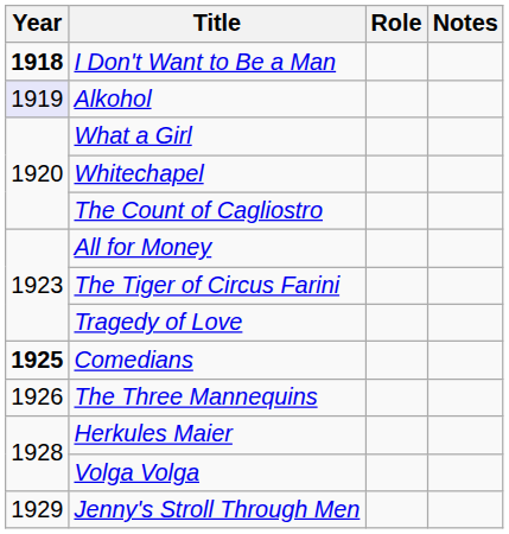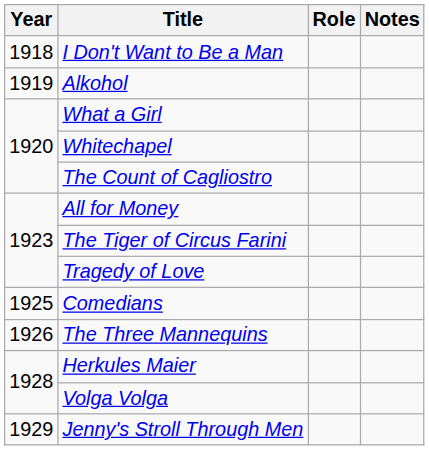I Don't Want to Be a Man | Year: bold -> normal
Alkohol | Year: lavender background -> no background
Comedians | Year: bold -> normal
